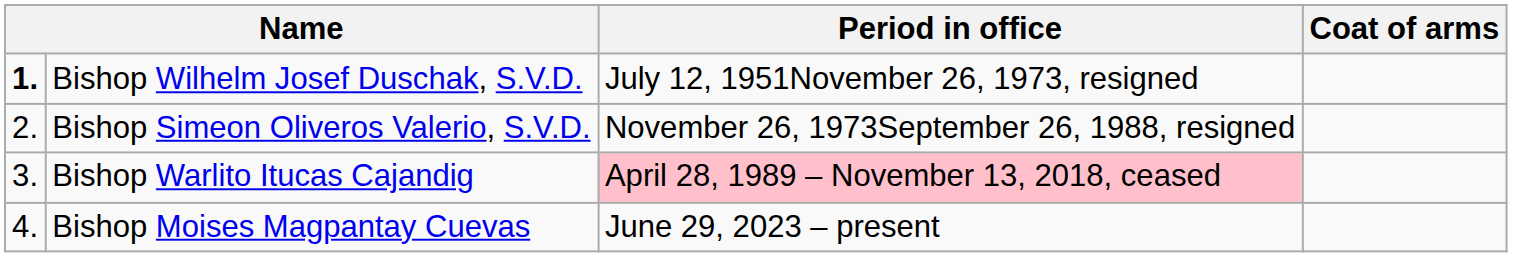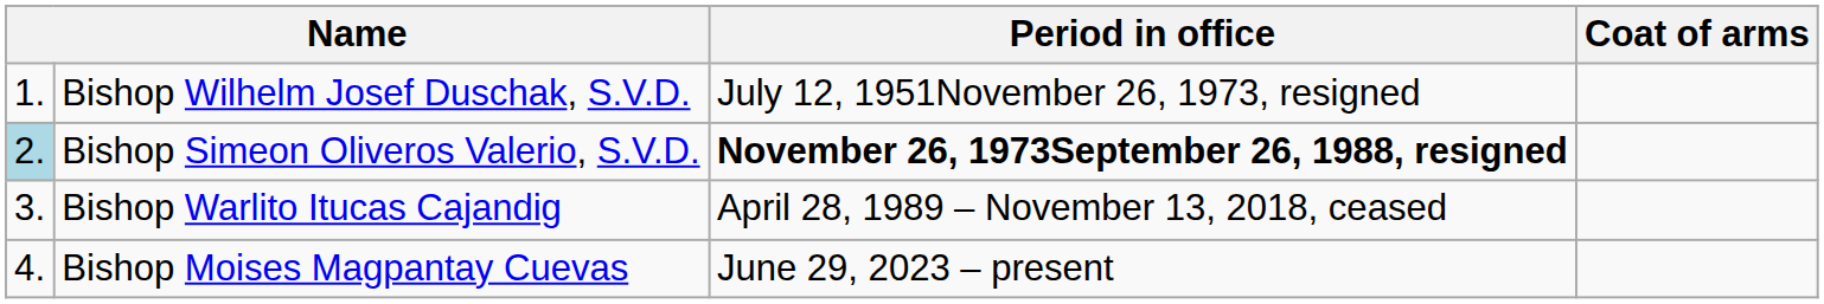Bishop Wilhelm Josef Duschak, S.V.D. | column 1: bold -> normal
Bishop Simeon Oliveros Valerio, S.V.D. | column 1: no background -> lightblue background
Bishop Simeon Oliveros Valerio, S.V.D. | Period in office: normal -> bold
Bishop Warlito Itucas Cajandig | Period in office: pink background -> no background
